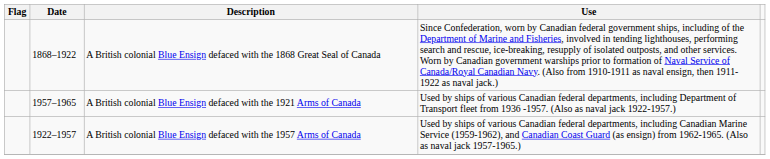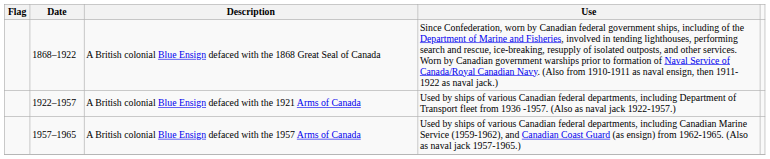row 3 | Date: 1957–1965 -> 1922–1957
row 4 | Date: 1922–1957 -> 1957–1965
